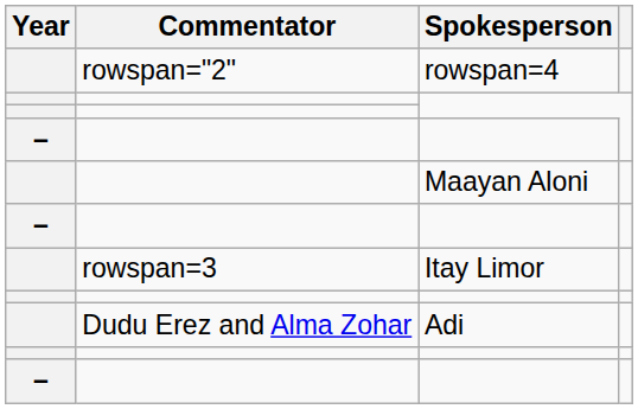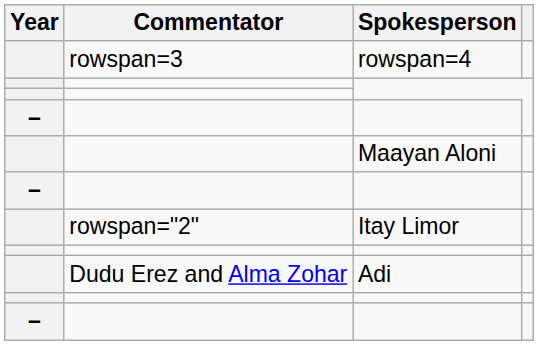rowspan=4 | Commentator: rowspan="2" -> rowspan=3
Itay Limor | Commentator: rowspan=3 -> rowspan="2"
